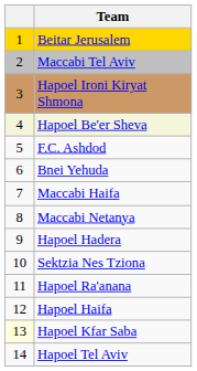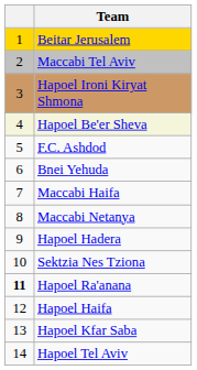Hapoel Ra'anana | column 1: normal -> bold
Hapoel Kfar Saba | column 1: lightyellow background -> no background
